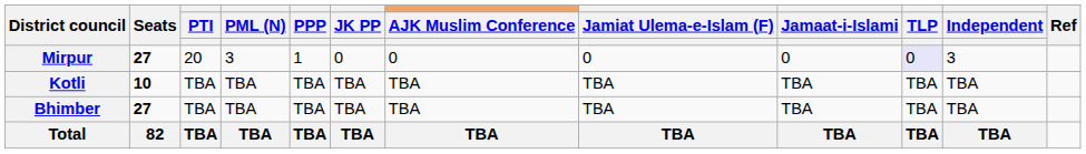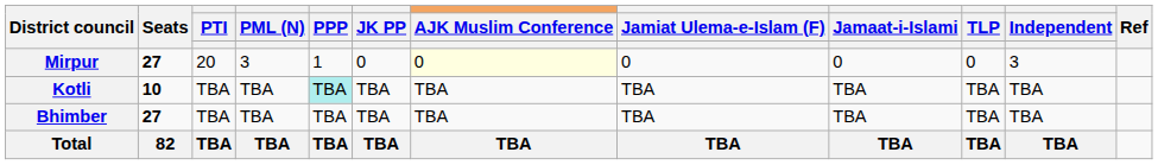Mirpur | AJK Muslim Conference: no background -> lightyellow background
Mirpur | TLP: lavender background -> no background
Kotli | PPP: no background -> paleturquoise background
